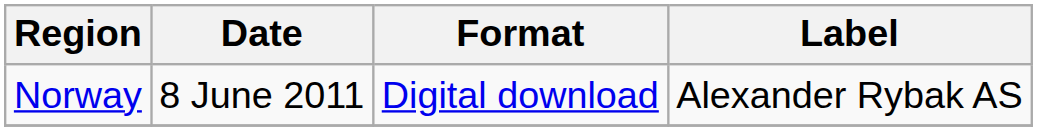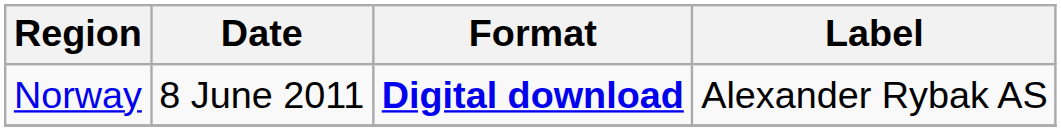Norway | Format: normal -> bold
